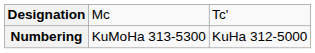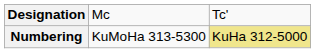Numbering | column 3: no background -> khaki background
